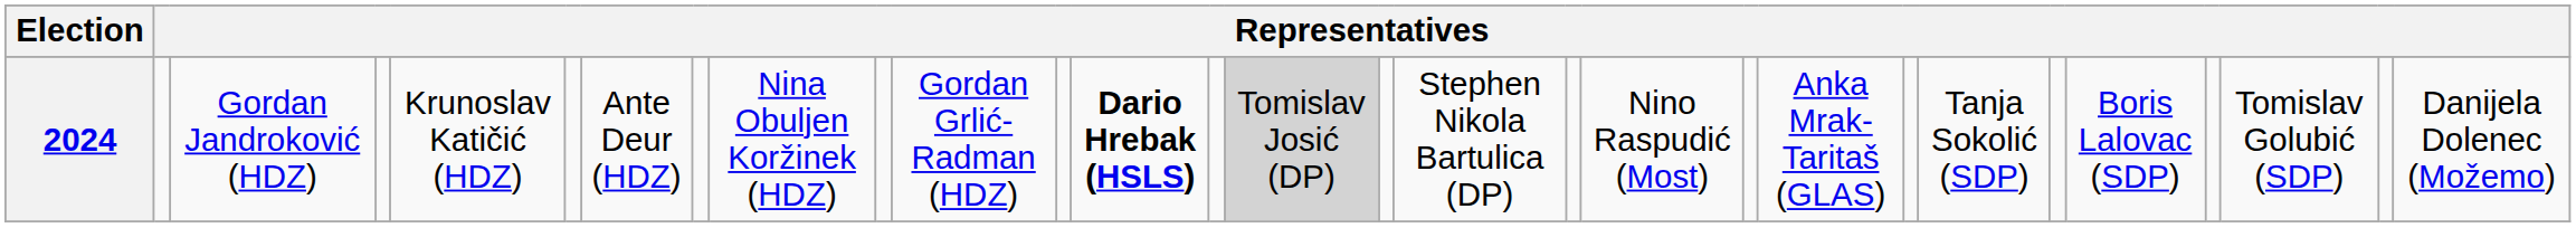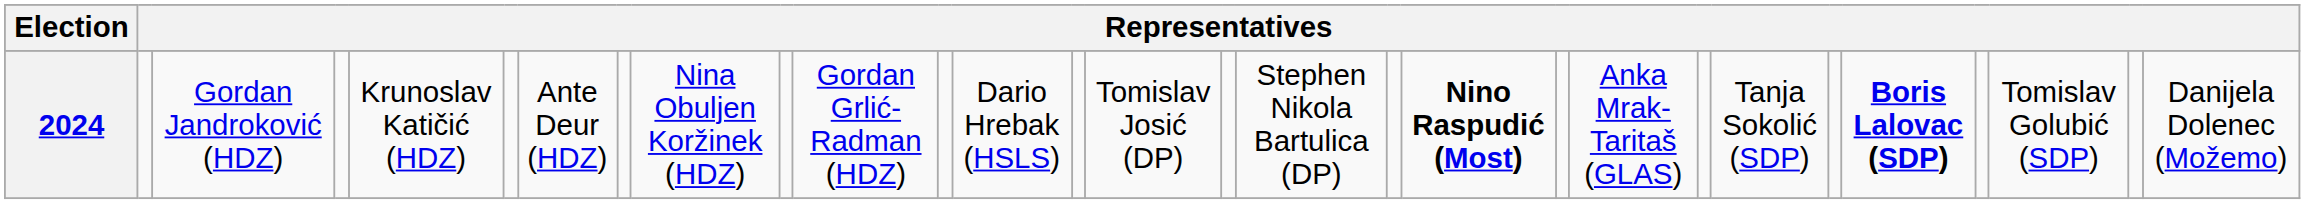2024 | column 13: bold -> normal
2024 | column 15: lightgrey background -> no background
2024 | column 19: normal -> bold
2024 | column 25: normal -> bold
